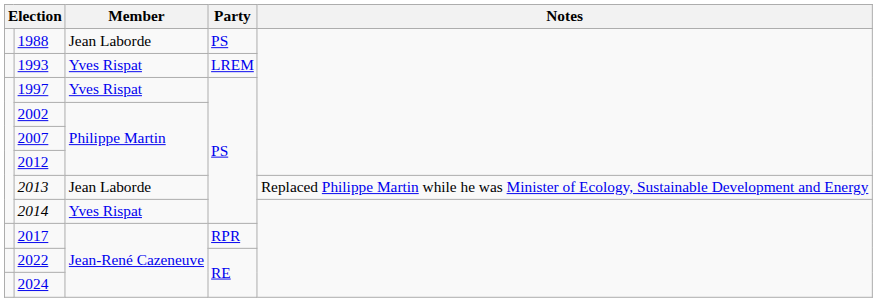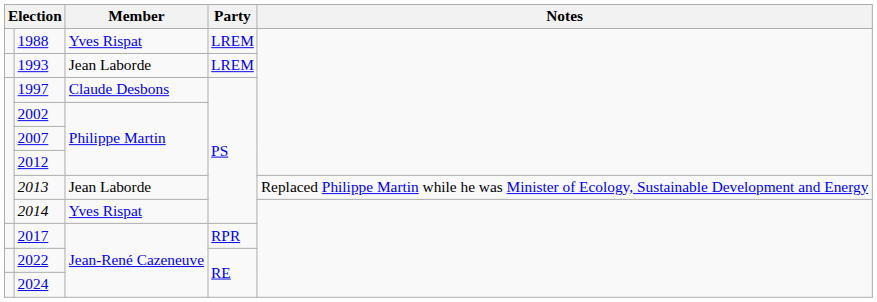1988 | Member: Jean Laborde -> Yves Rispat
1988 | Party: PS -> LREM
1993 | Member: Yves Rispat -> Jean Laborde
1997 | Member: Yves Rispat -> Claude Desbons
